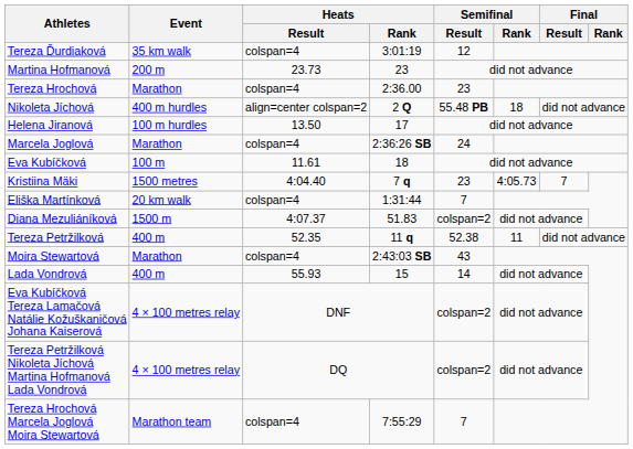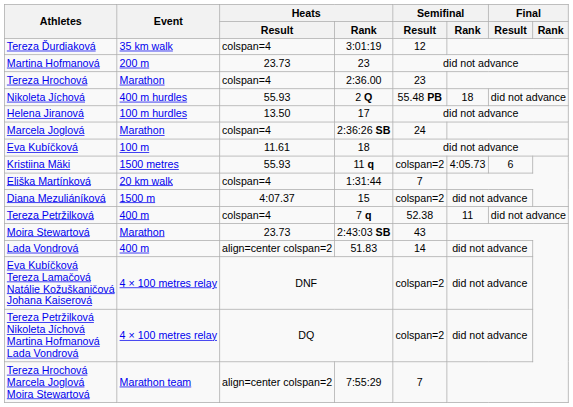Nikoleta Jíchová | Heats / Result: align=center colspan=2 -> 55.93
Kristiina Mäki | Heats / Result: 4:04.40 -> 55.93
Kristiina Mäki | Heats / Rank: 7 q -> 11 q
Kristiina Mäki | Semifinal / Result: 23 -> colspan=2
Kristiina Mäki | Final / Result: 7 -> 6
Diana Mezuliáníková | Heats / Rank: 51.83 -> 15
Tereza Petržilková | Heats / Result: 52.35 -> colspan=4
Tereza Petržilková | Heats / Rank: 11 q -> 7 q
Moira Stewartová | Heats / Result: colspan=4 -> 23.73
Lada Vondrová | Heats / Result: 55.93 -> align=center colspan=2
Lada Vondrová | Heats / Rank: 15 -> 51.83
Tereza Hrochová Marcela Joglová Moira Stewartová | Heats / Result: colspan=4 -> align=center colspan=2
